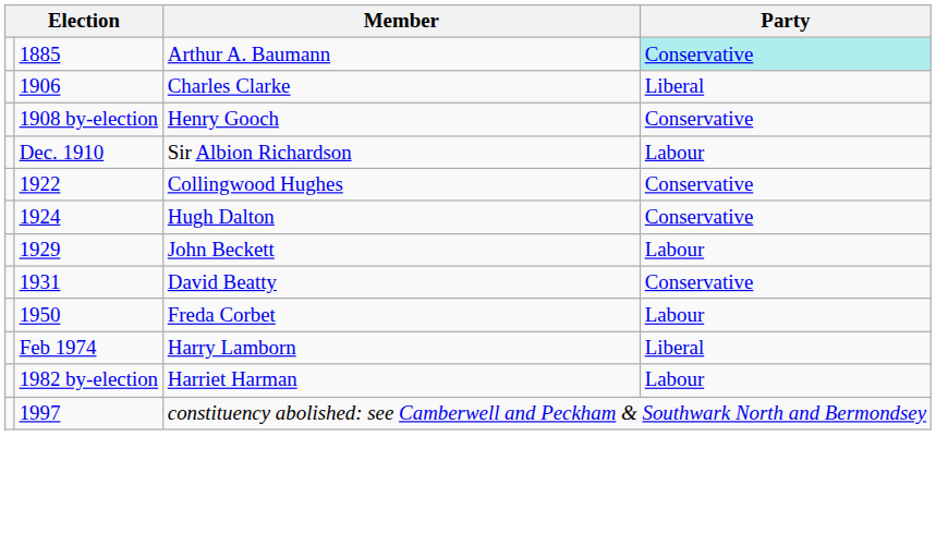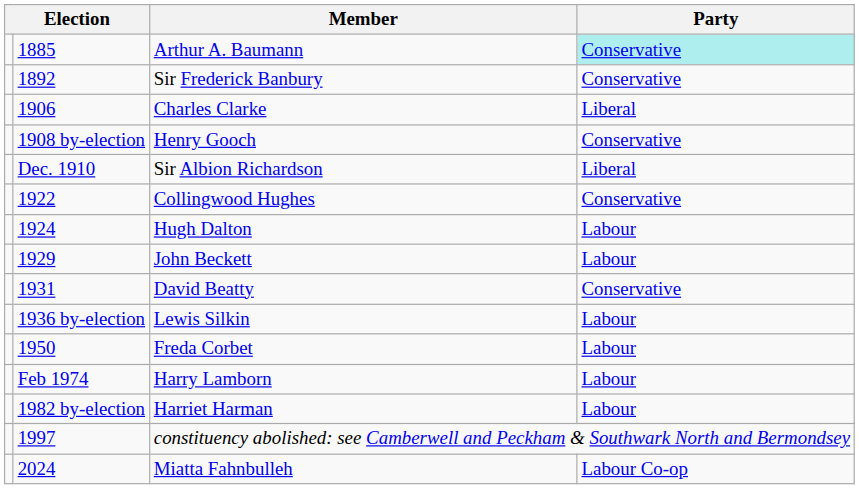+ row: 1892 | Sir Frederick Banbury | Conservative
Sir Albion Richardson | Party: Labour -> Liberal
Hugh Dalton | Party: Conservative -> Labour
+ row: 1936 by-election | Lewis Silkin | Labour
Harry Lamborn | Party: Liberal -> Labour
+ row: 2024 | Miatta Fahnbulleh | Labour Co-op
